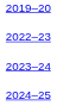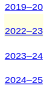row 2 | column 1: no background -> lightyellow background
